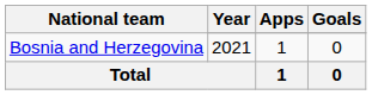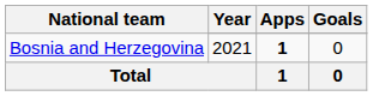2021 | Apps: normal -> bold
